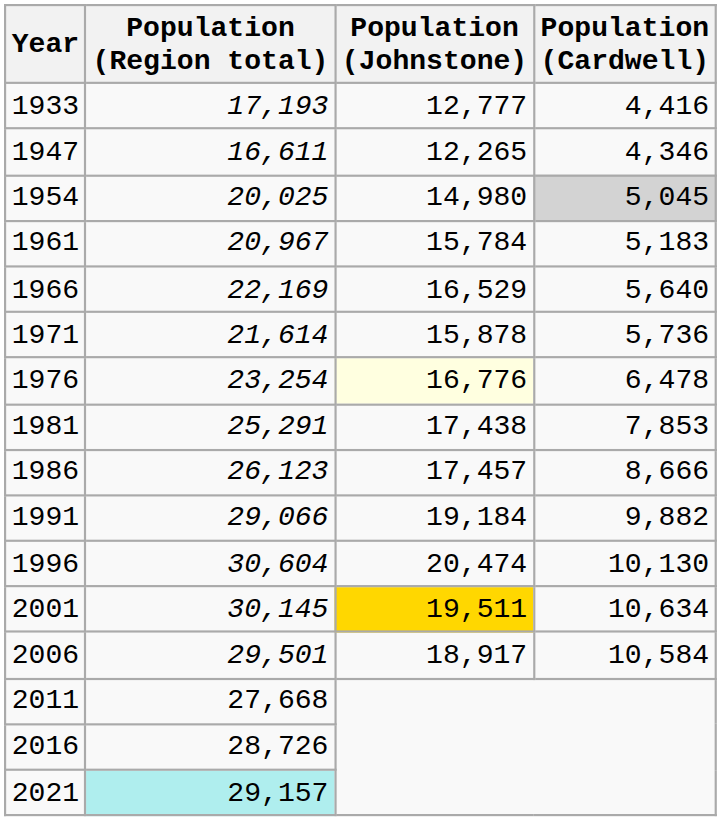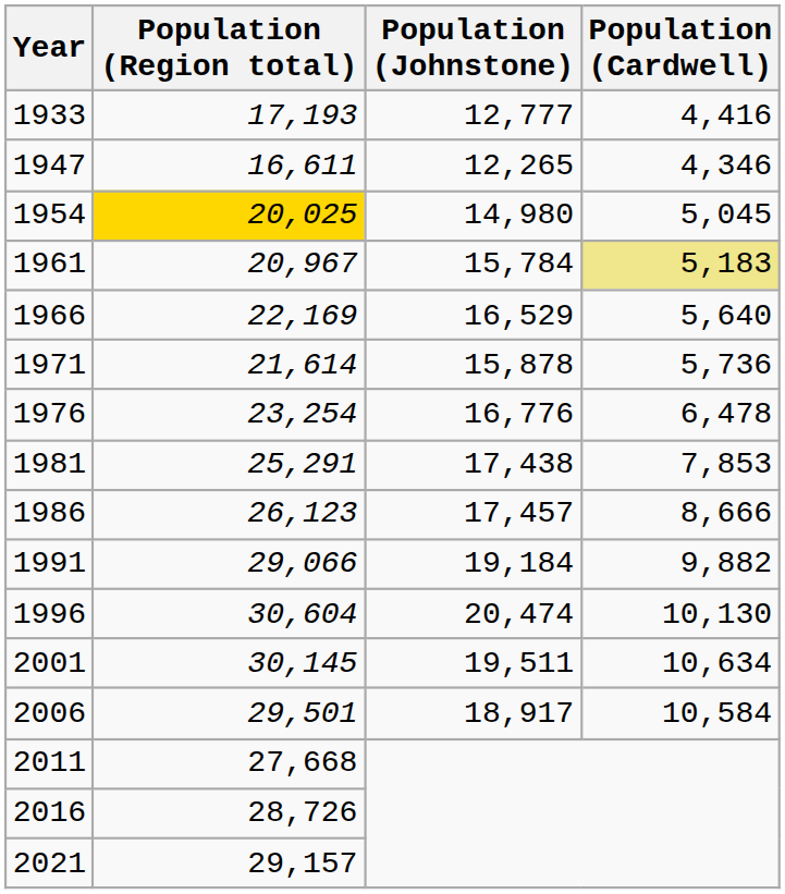1954 | Population (Region total): no background -> gold background
1954 | Population (Cardwell): lightgrey background -> no background
1961 | Population (Cardwell): no background -> khaki background
1976 | Population (Johnstone): lightyellow background -> no background
2001 | Population (Johnstone): gold background -> no background
2021 | Population (Region total): paleturquoise background -> no background
